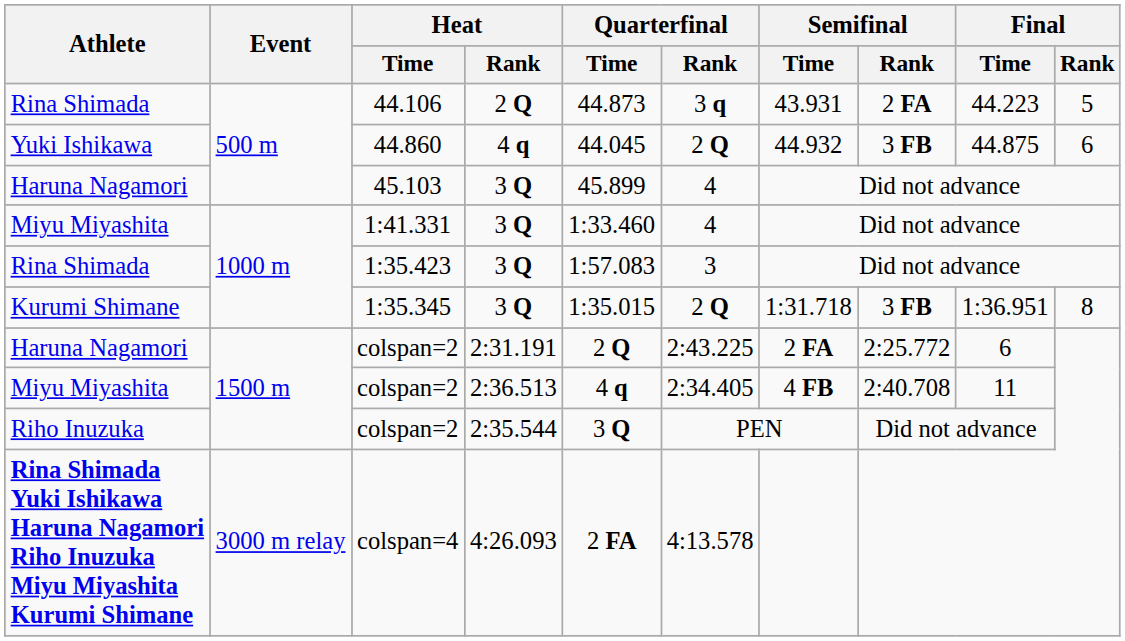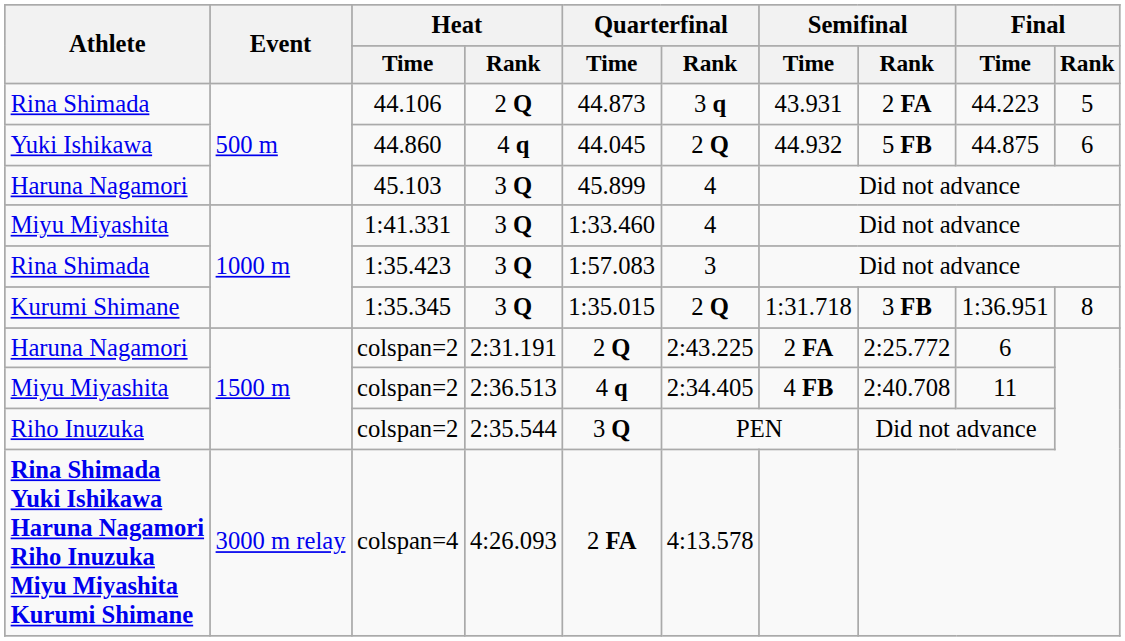44.860 | Semifinal / Rank: 3 FB -> 5 FB
